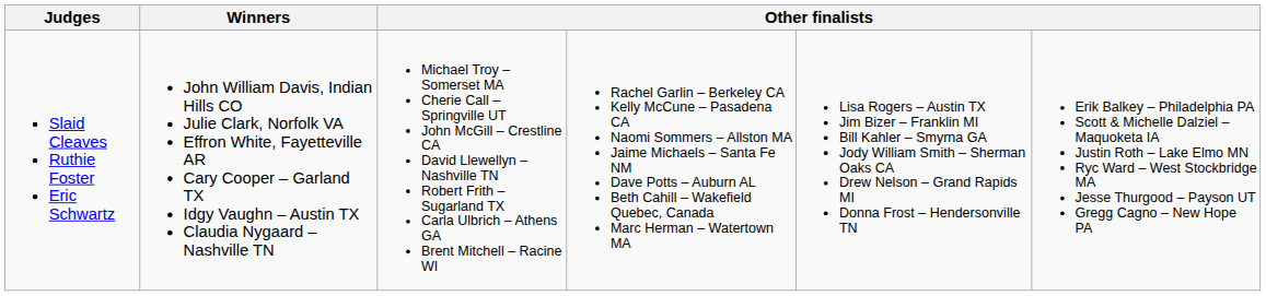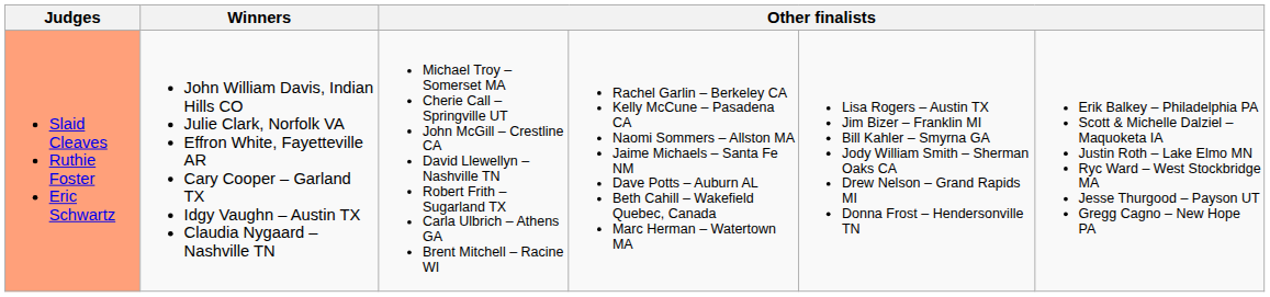Slaid Cleaves Ruthie Foster Eric Schwartz | Judges: no background -> lightsalmon background
